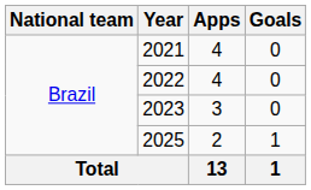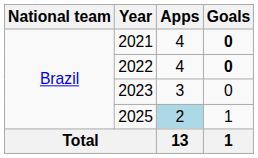2021 | Goals: normal -> bold
2022 | Goals: normal -> bold
2025 | Apps: no background -> lightblue background
